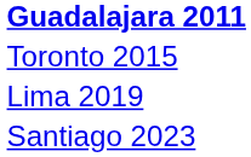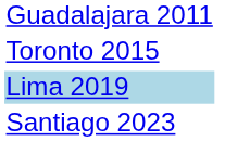Guadalajara 2011 | column 1: bold -> normal
Lima 2019 | column 1: no background -> lightblue background
